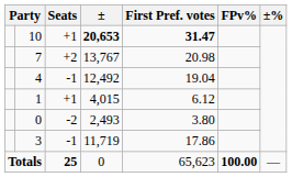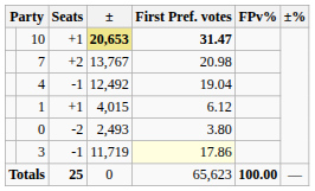10 | ±: no background -> khaki background
3 | First Pref. votes: no background -> lightyellow background
